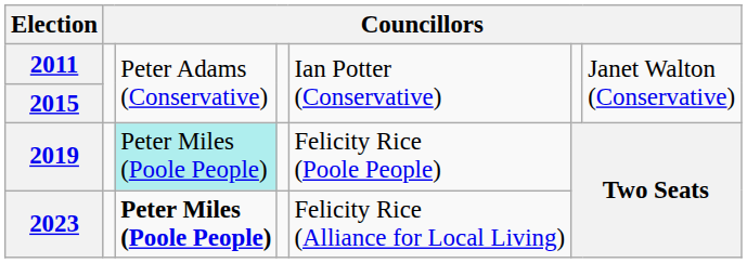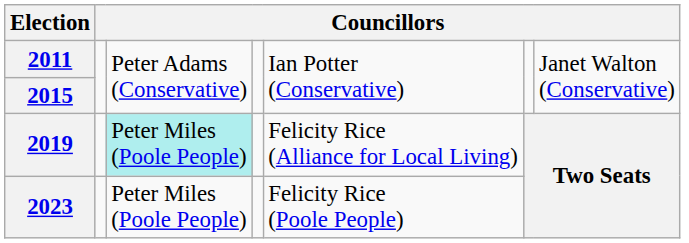2019 | column 5: Felicity Rice (Poole People) -> Felicity Rice (Alliance for Local Living)
2023 | column 3: bold -> normal
2023 | column 5: Felicity Rice (Alliance for Local Living) -> Felicity Rice (Poole People)
